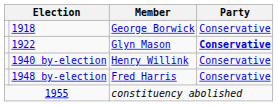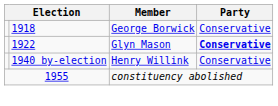- row: 1948 by-election | Fred Harris | Conservative
